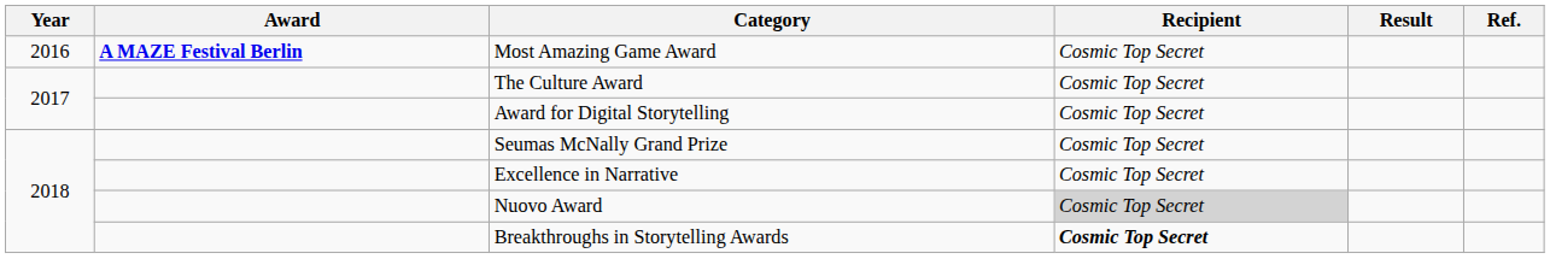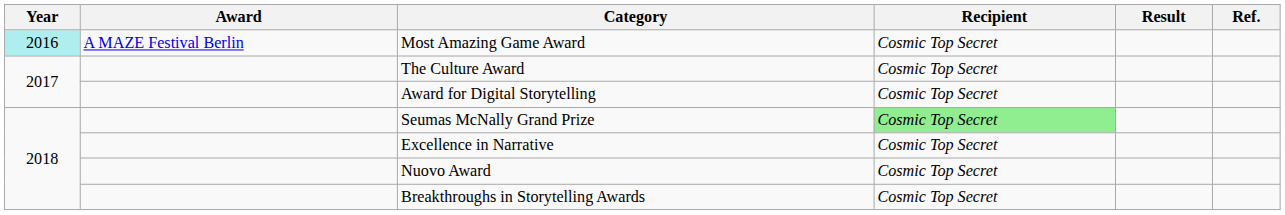Most Amazing Game Award | Year: no background -> paleturquoise background
Most Amazing Game Award | Award: bold -> normal
Seumas McNally Grand Prize | Recipient: no background -> lightgreen background
Nuovo Award | Recipient: lightgrey background -> no background
Breakthroughs in Storytelling Awards | Recipient: bold -> normal
